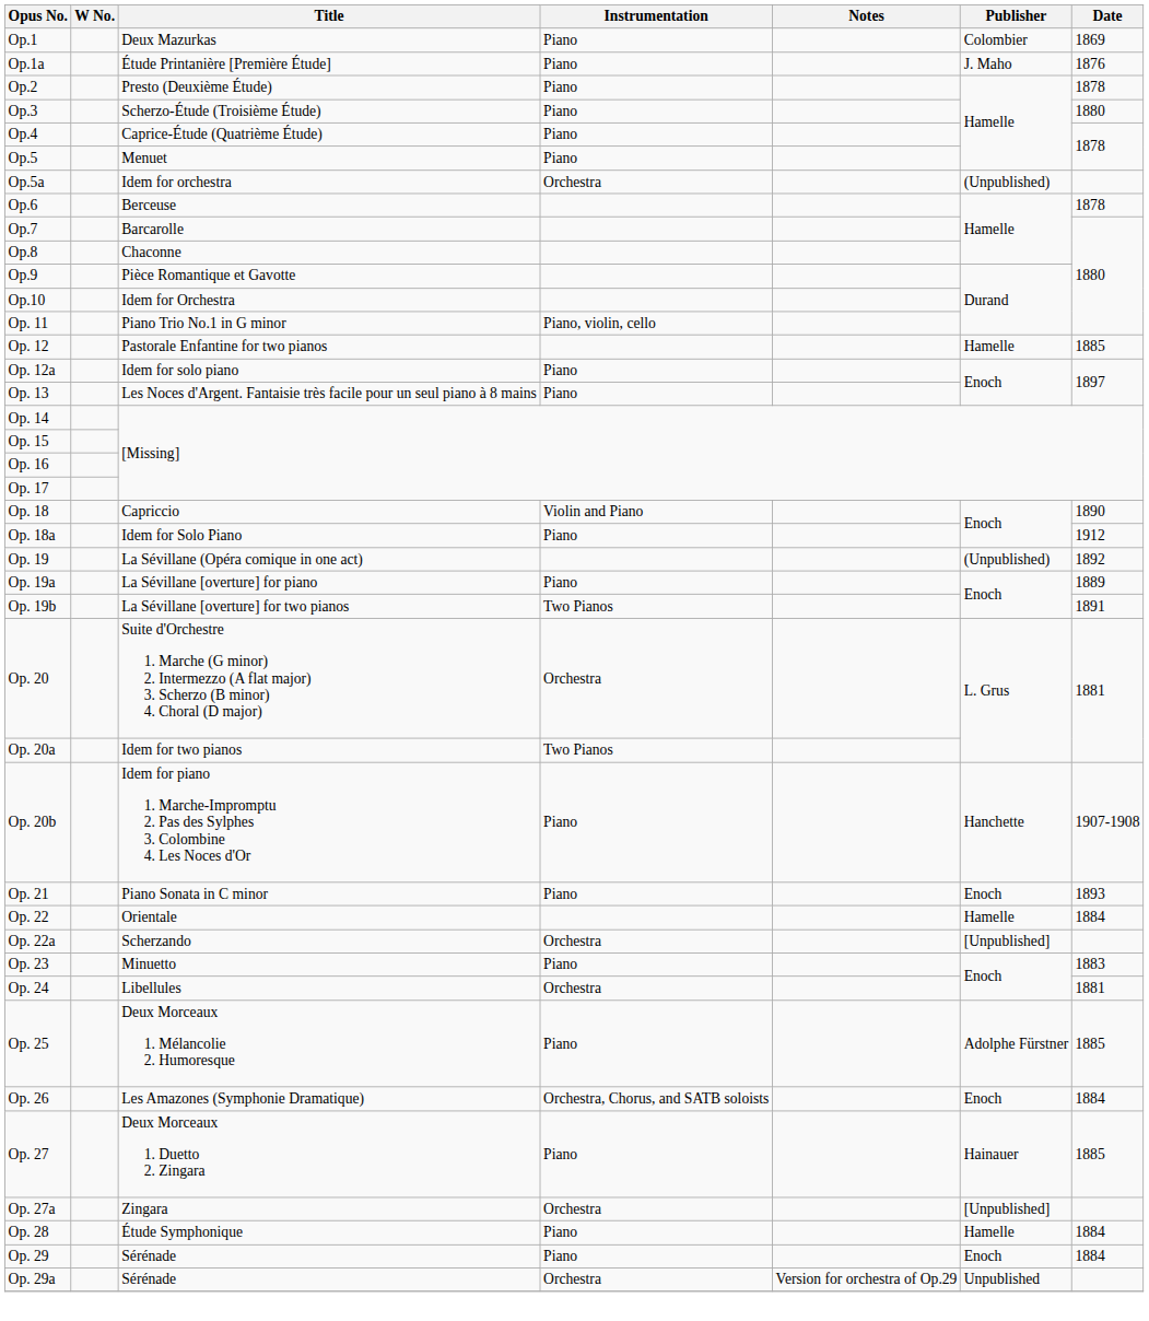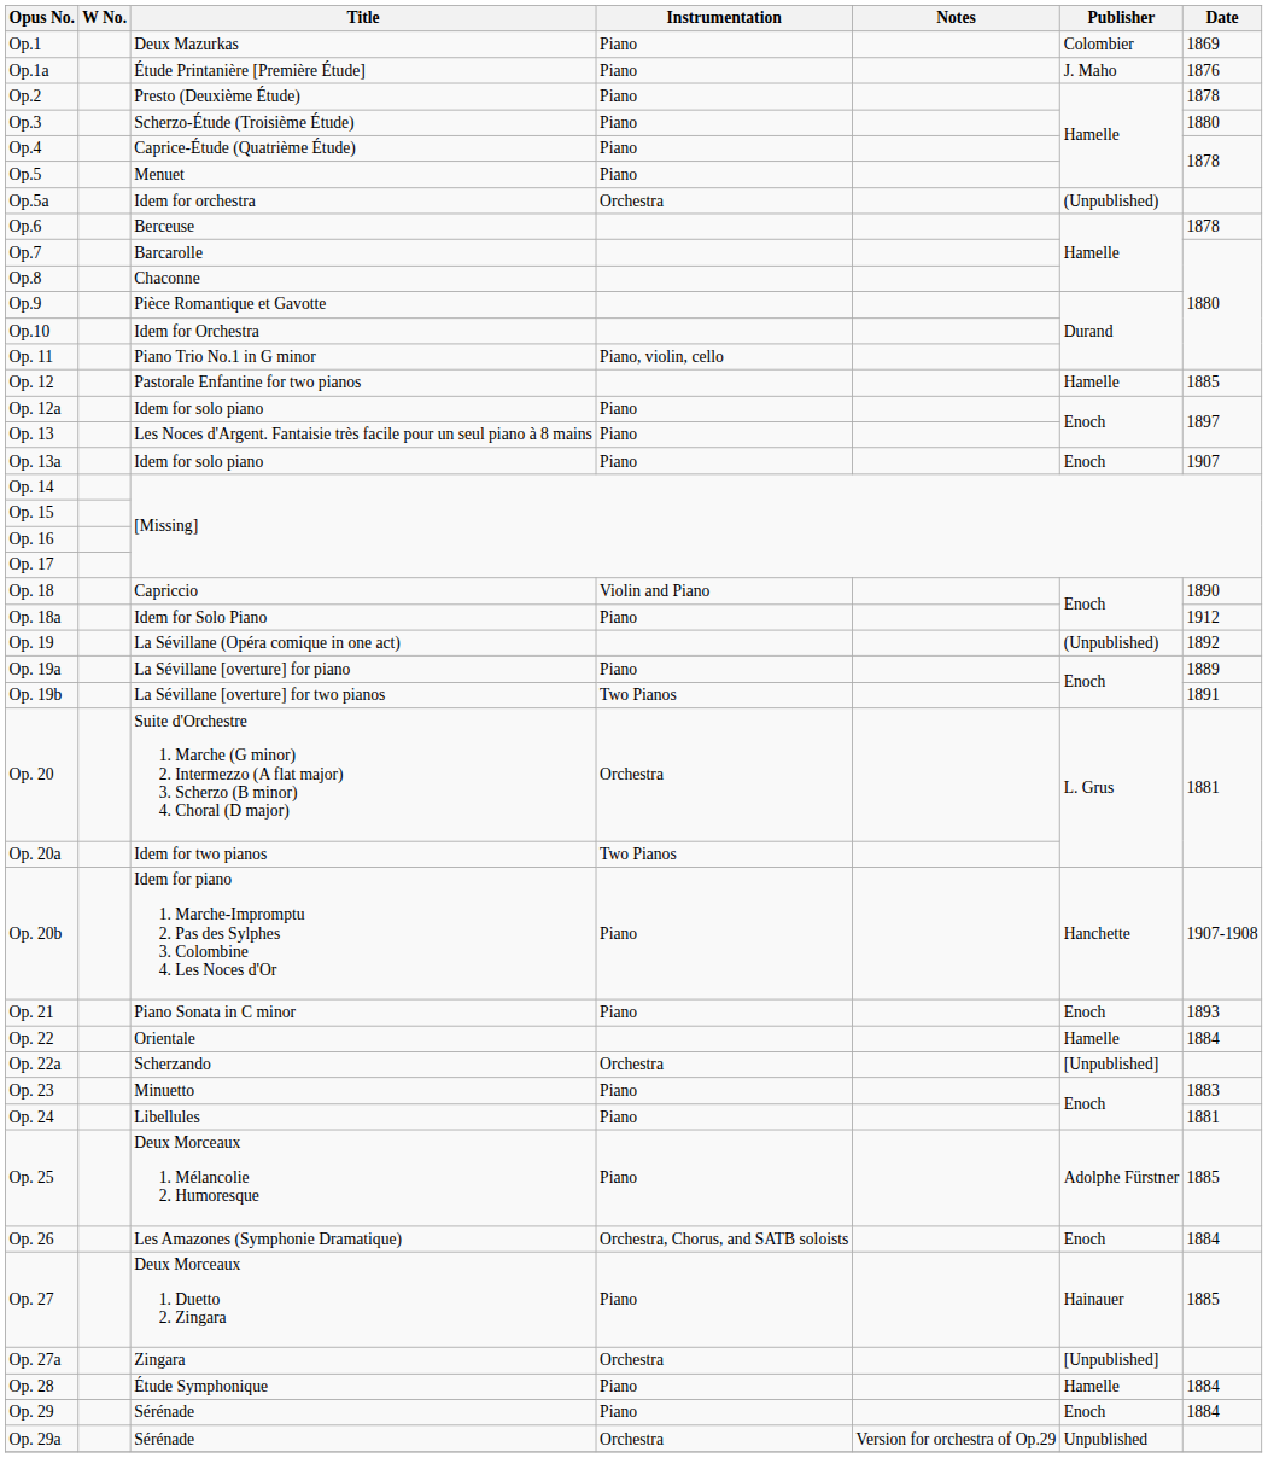+ row: Op. 13a | Idem for solo piano | Piano | Enoch | 1907
Op. 24 | Instrumentation: Orchestra -> Piano
